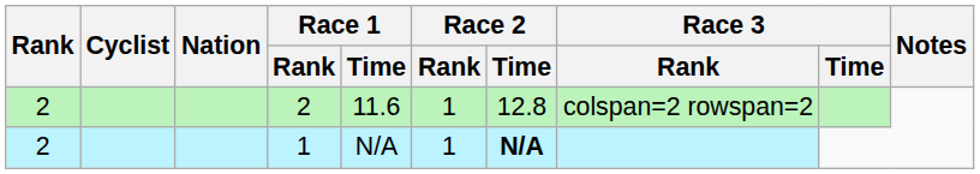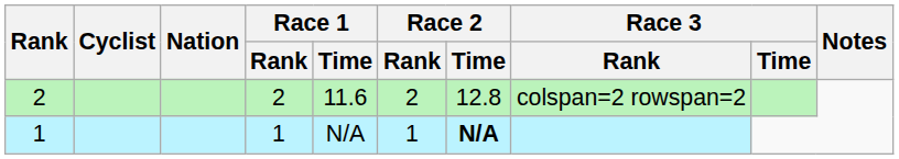row 3 | Race 2 / Rank: 1 -> 2
row 4 | Rank: 2 -> 1
